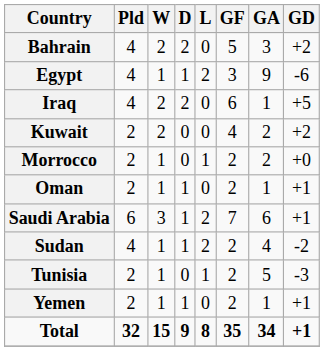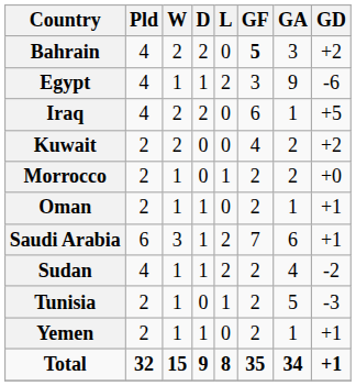Bahrain | GF: normal -> bold
